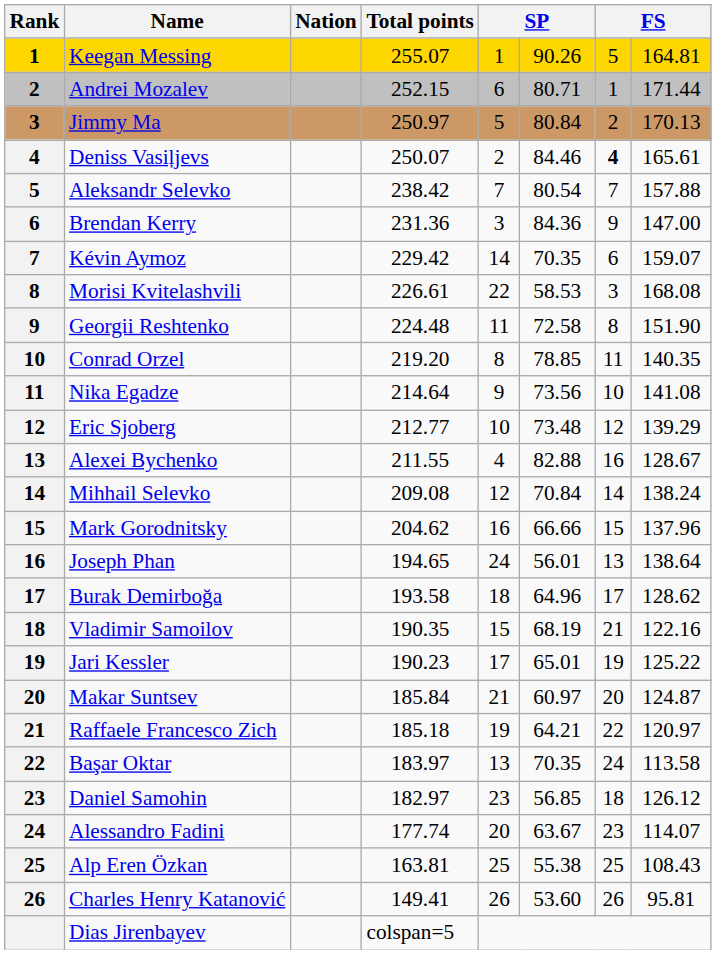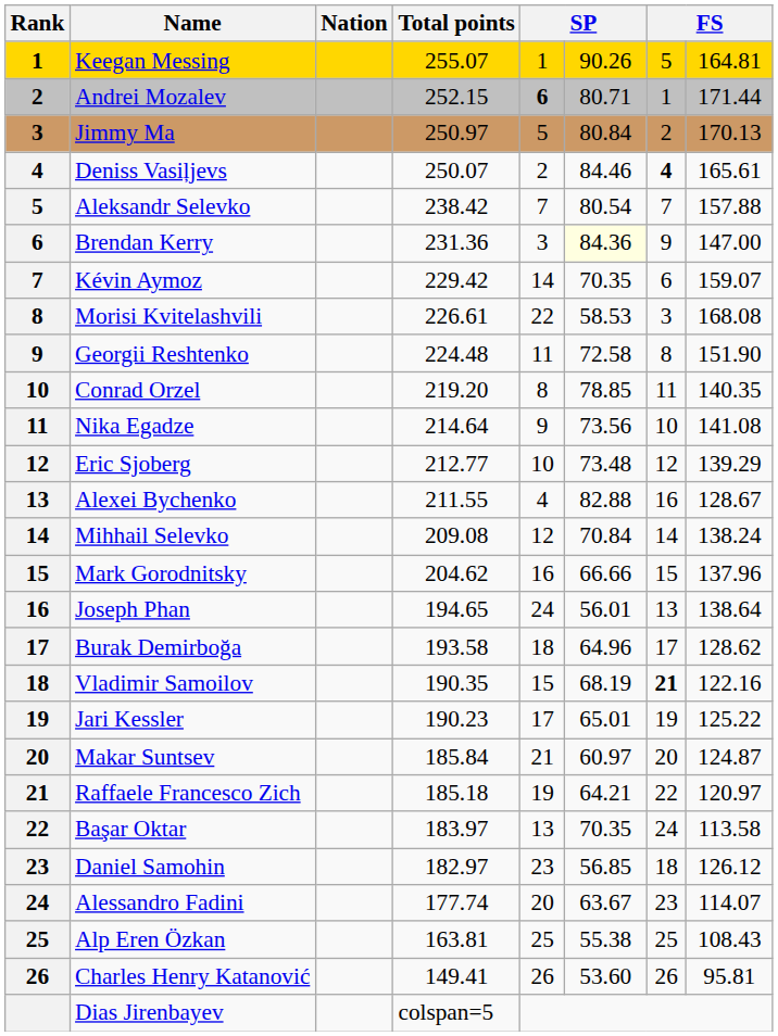Andrei Mozalev | column 5: normal -> bold
Brendan Kerry | column 6: no background -> lightyellow background
Vladimir Samoilov | column 7: normal -> bold
